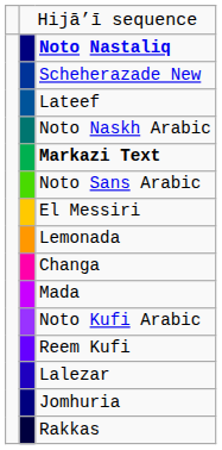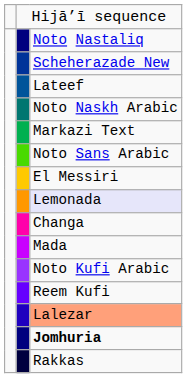Noto Nastaliq | column 3: bold -> normal
Markazi Text | column 3: bold -> normal
Lemonada | column 3: no background -> lavender background
Lalezar | column 3: no background -> lightsalmon background
Jomhuria | column 3: normal -> bold
